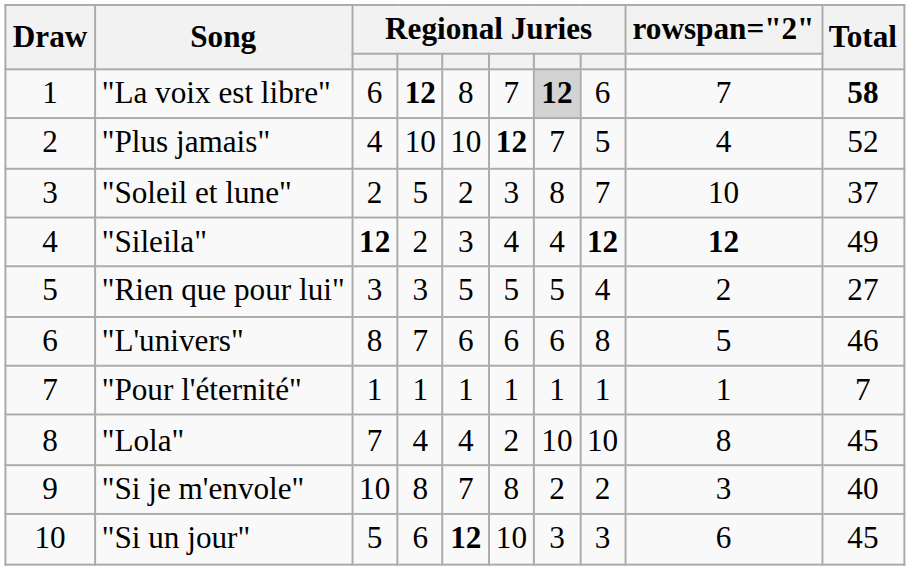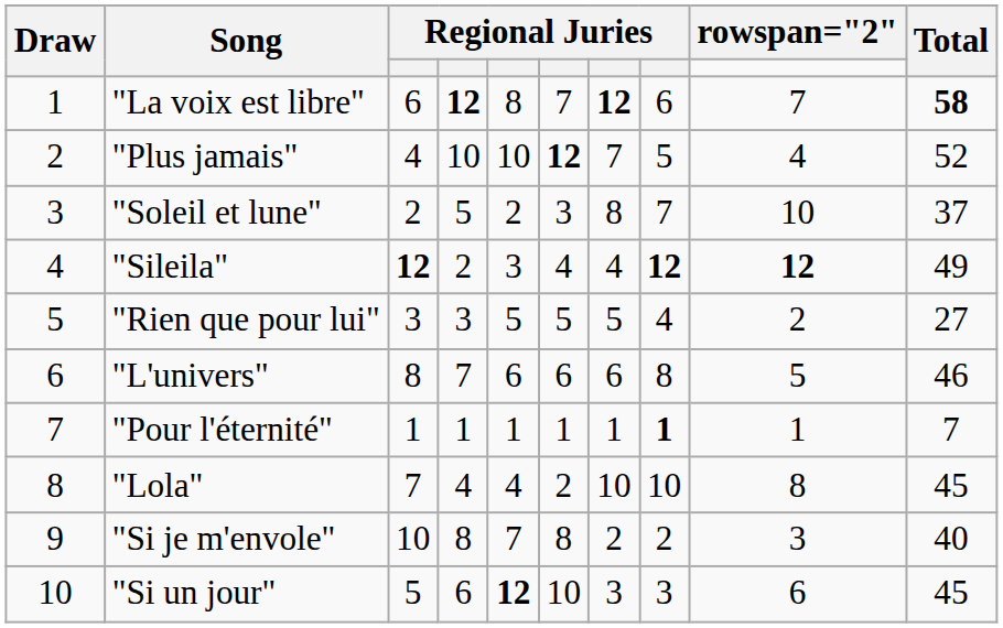"La voix est libre" | column 7: lightgrey background -> no background
"Pour l'éternité" | column 8: normal -> bold
